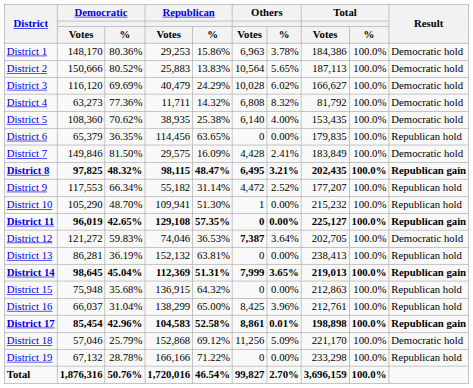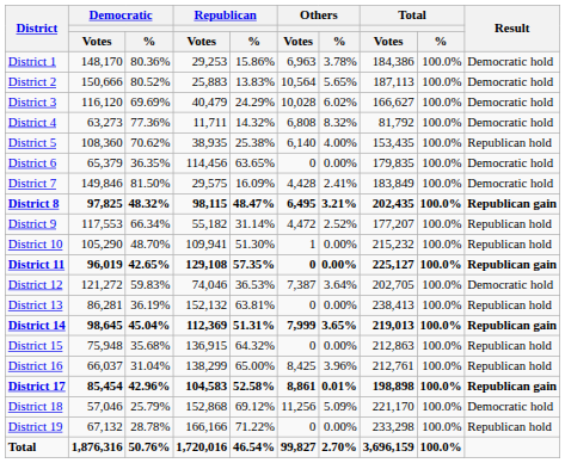District 5 | Result: Democratic hold -> Republican hold
District 6 | Result: Republican hold -> Democratic hold
District 12 | Others / Votes: bold -> normal
